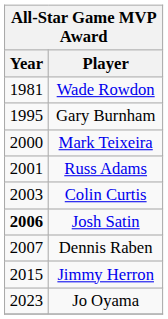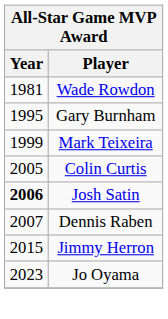Mark Teixeira | Year: 2000 -> 1999
- row: 2001 | Russ Adams
Colin Curtis | Year: 2003 -> 2005
